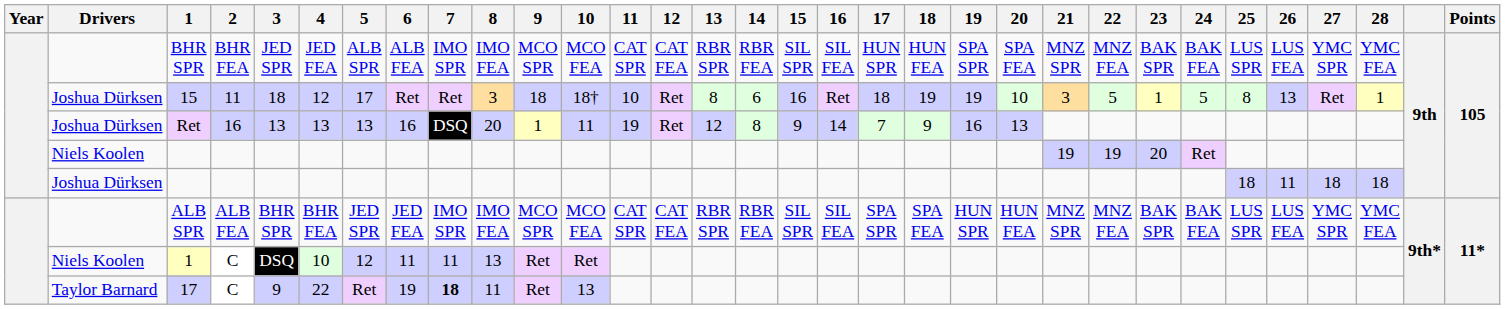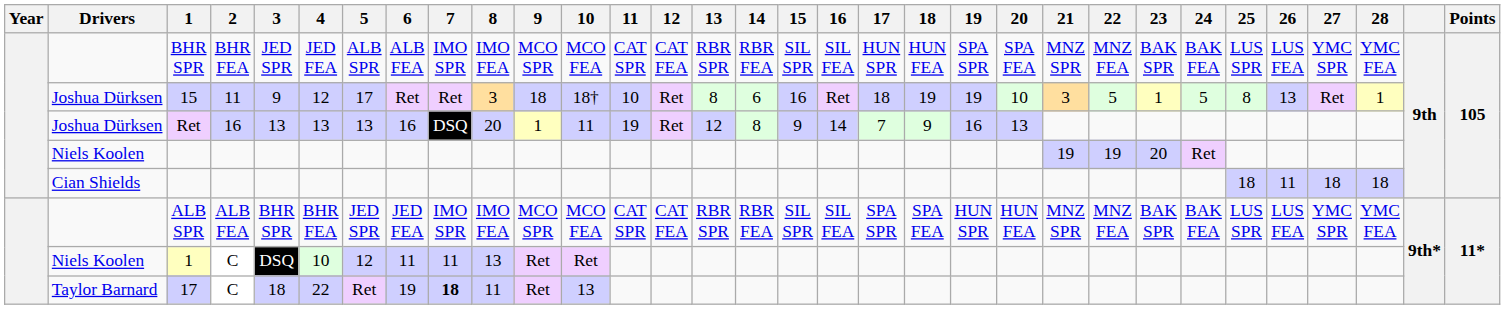row 3 | 3: 18 -> 9
row 6 | Drivers: Joshua Dürksen -> Cian Shields
row 9 | 3: 9 -> 18
